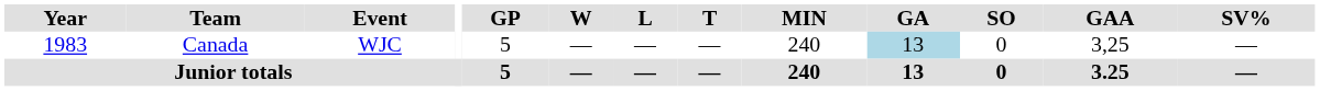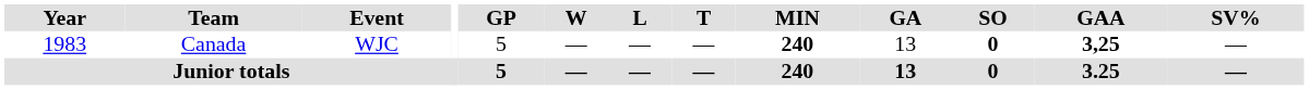Canada | MIN: normal -> bold
Canada | GA: lightblue background -> no background
Canada | SO: normal -> bold
Canada | GAA: normal -> bold
